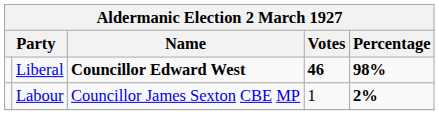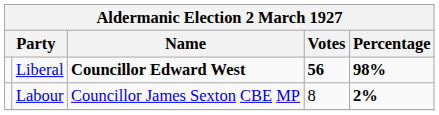Liberal | Votes: 46 -> 56
Labour | Votes: 1 -> 8
